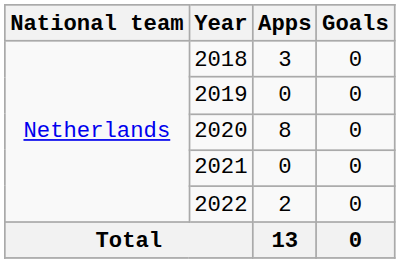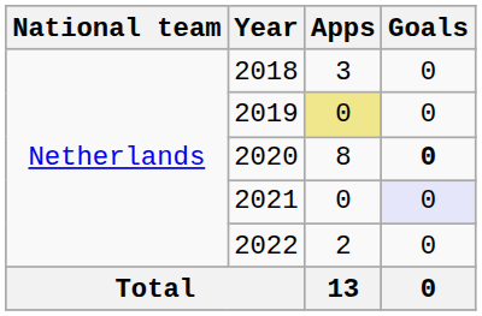2019 | Apps: no background -> khaki background
2020 | Goals: normal -> bold
2021 | Goals: no background -> lavender background
